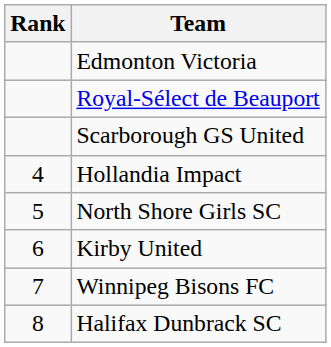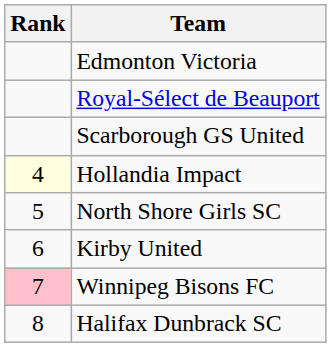Hollandia Impact | Rank: no background -> lightyellow background
Winnipeg Bisons FC | Rank: no background -> pink background
